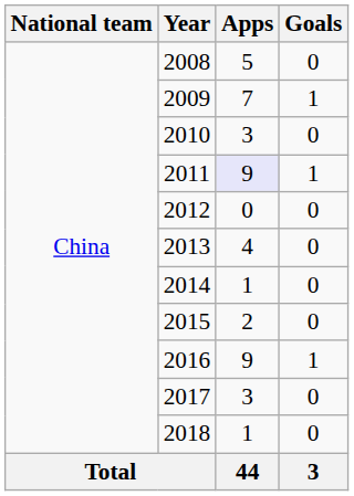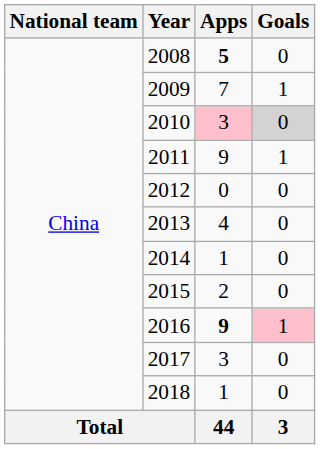2008 | Apps: normal -> bold
2010 | Apps: no background -> pink background
2010 | Goals: no background -> lightgrey background
2011 | Apps: lavender background -> no background
2016 | Apps: normal -> bold
2016 | Goals: no background -> pink background
